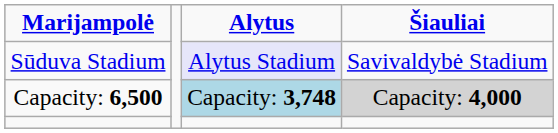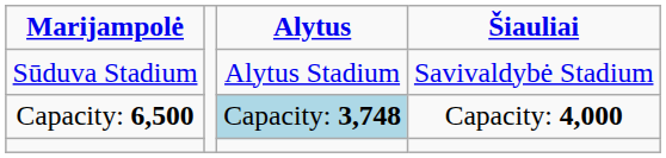Sūduva Stadium | Alytus: lavender background -> no background
Capacity: 6,500 | Šiauliai: lightgrey background -> no background
